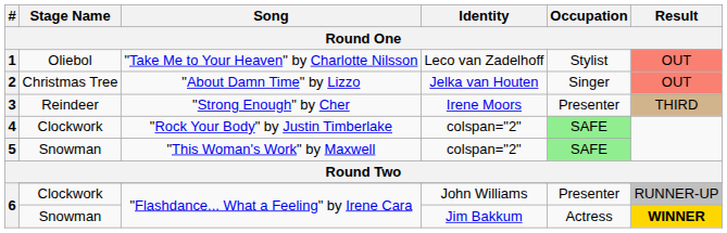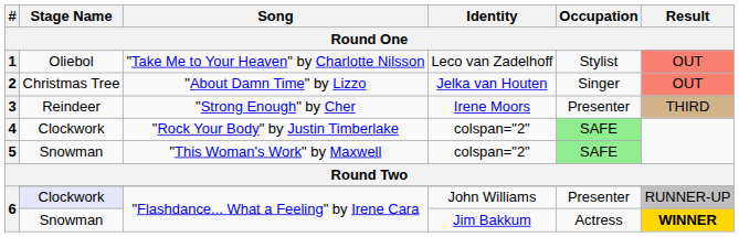6 / John Williams | Stage Name: no background -> lavender background
